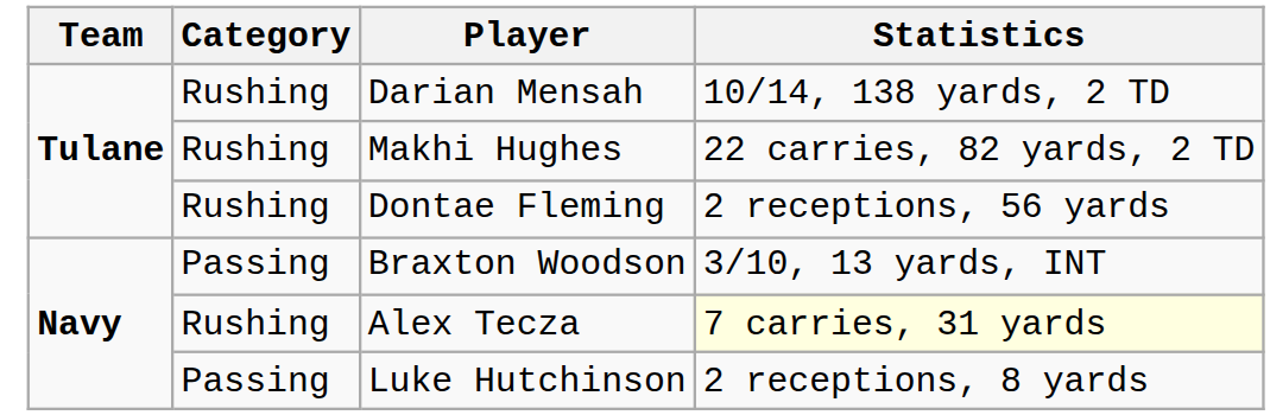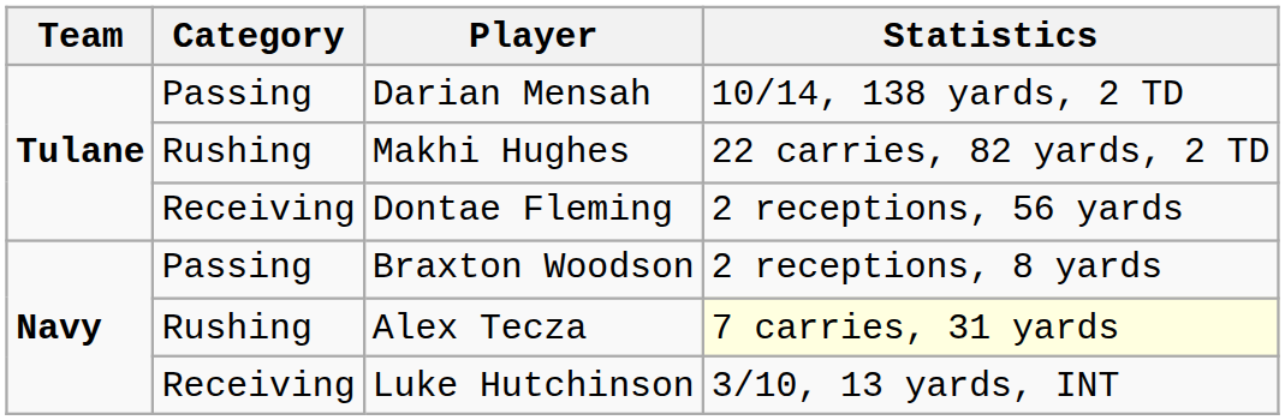Darian Mensah | Category: Rushing -> Passing
Dontae Fleming | Category: Rushing -> Receiving
Braxton Woodson | Statistics: 3/10, 13 yards, INT -> 2 receptions, 8 yards
Luke Hutchinson | Category: Passing -> Receiving
Luke Hutchinson | Statistics: 2 receptions, 8 yards -> 3/10, 13 yards, INT
